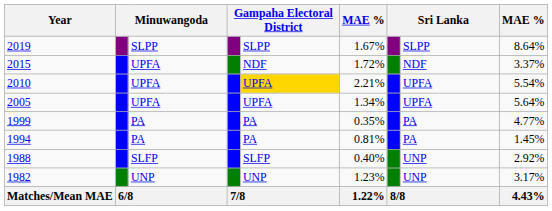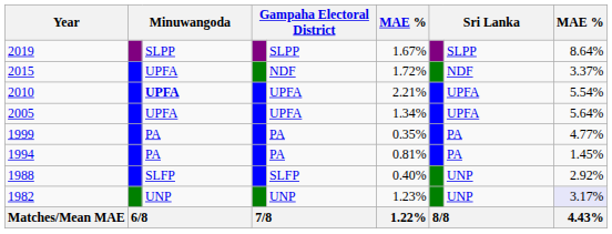2010 | column 3: normal -> bold
2010 | column 5: gold background -> no background
1982 | column 9: no background -> lavender background
